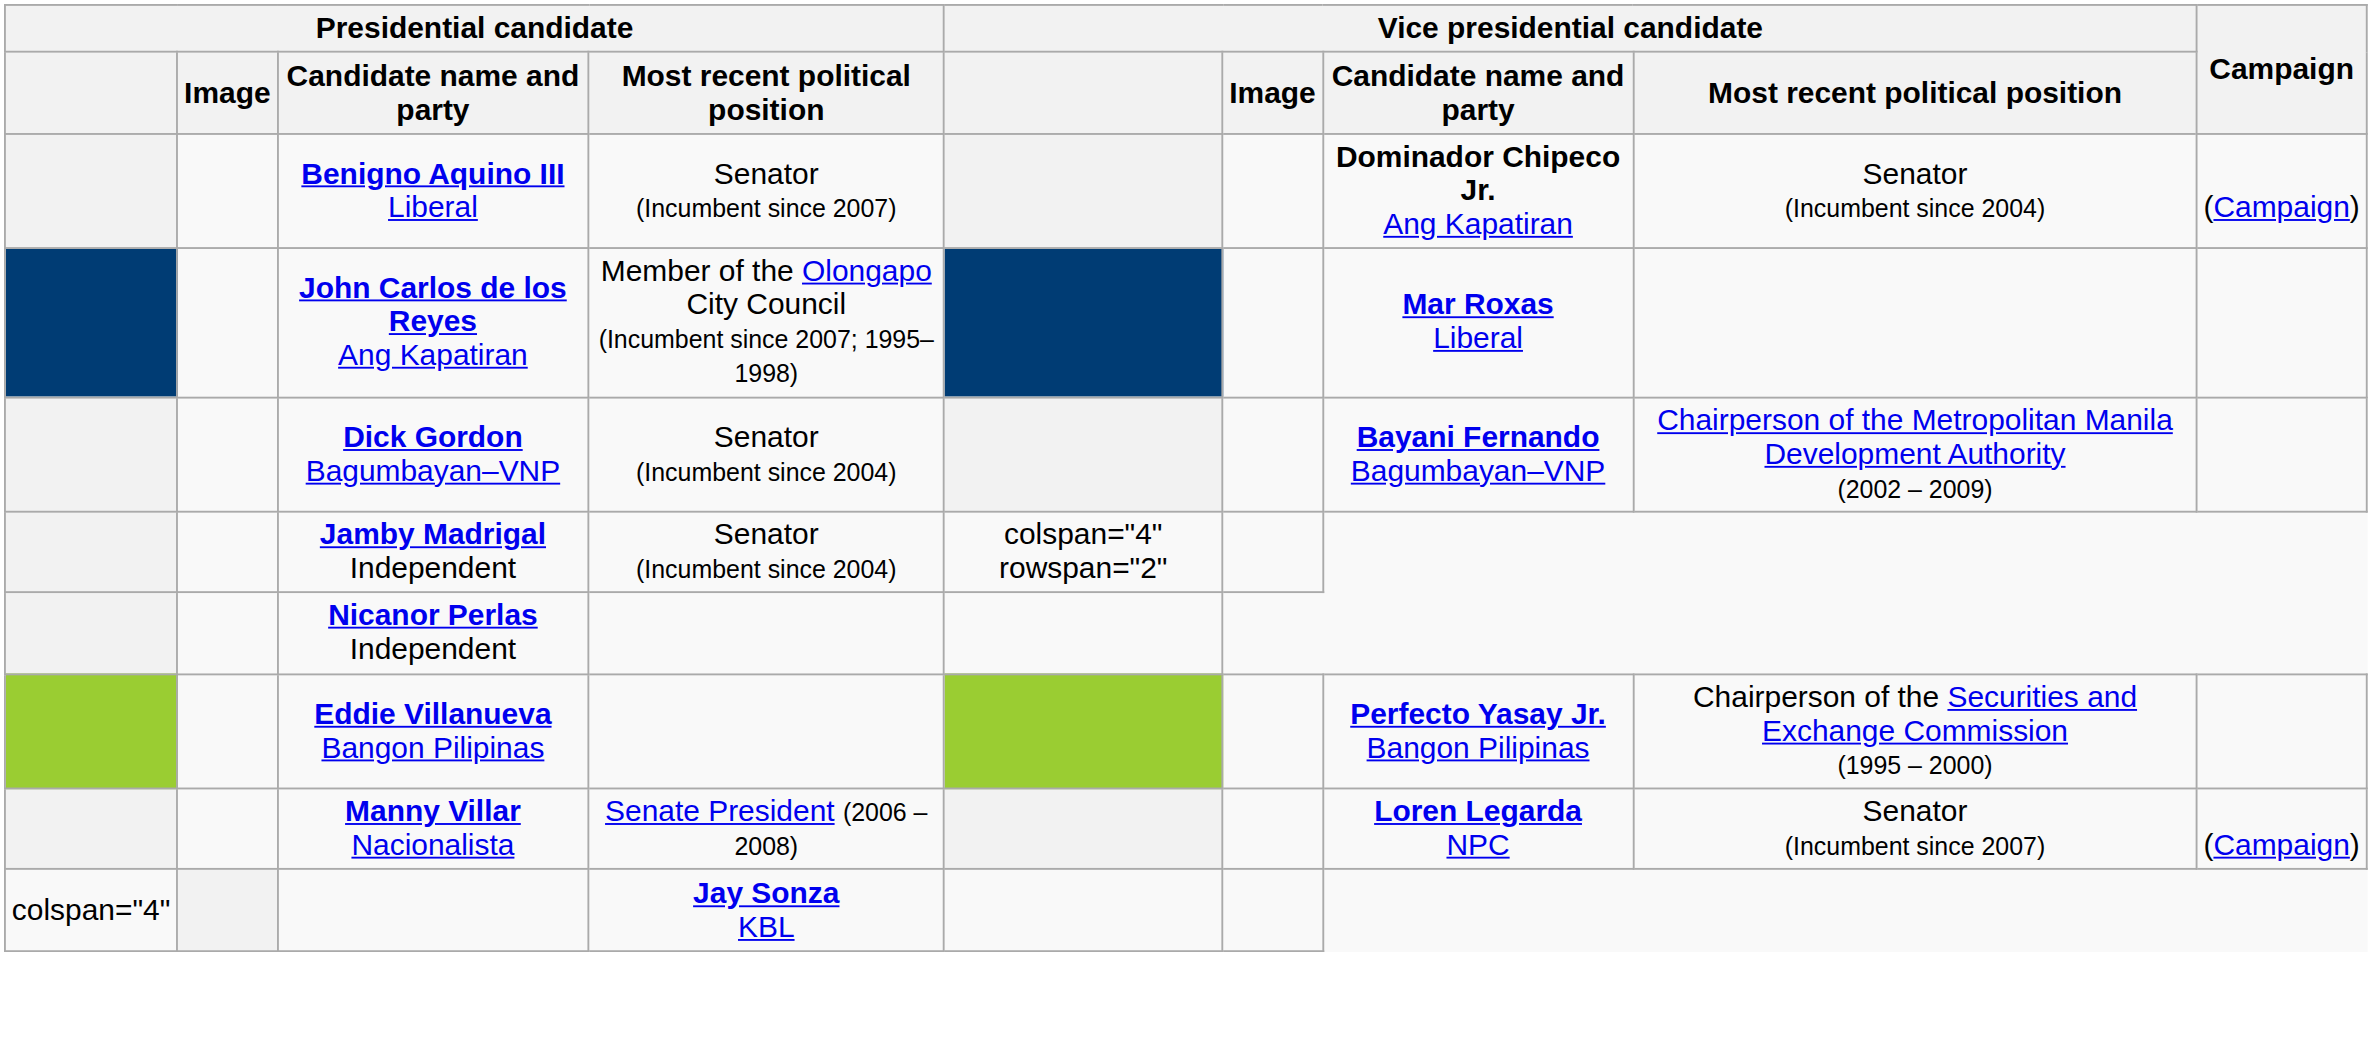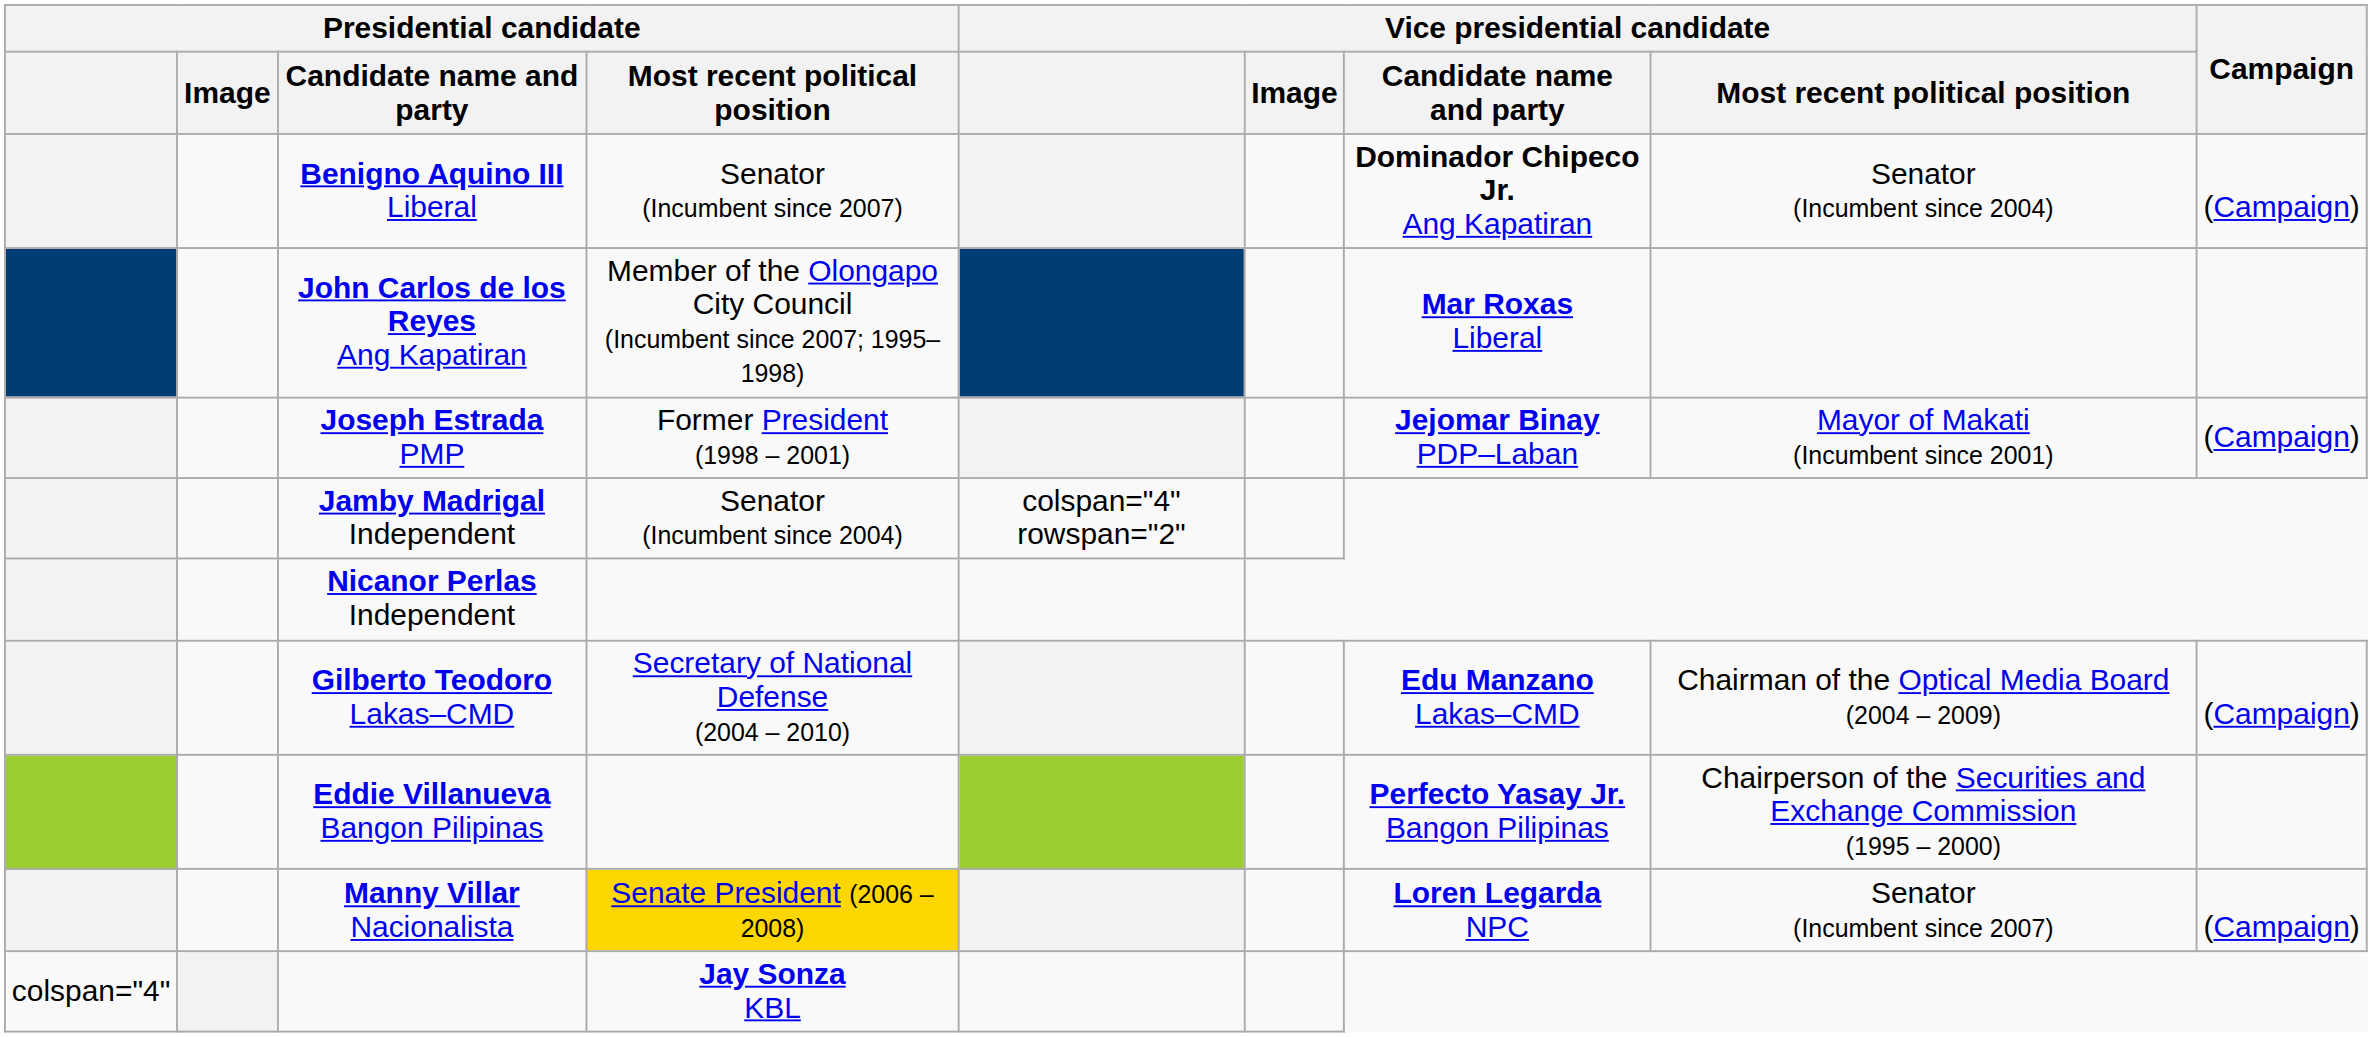+ row: Joseph Estrada PMP | Former President (1998 – 2001) | Jejomar Binay PDP–Laban | Mayor of Makati (Incumbent since 2001) | (Campaign)
- row: Dick Gordon Bagumbayan–VNP | Senator (Incumbent since 2004) | Bayani Fernando Bagumbayan–VNP | Chairperson of the Metropolitan Manila Development Authority (2002 – 2009)
+ row: Gilberto Teodoro Lakas–CMD | Secretary of National Defense (2004 – 2010) | Edu Manzano Lakas–CMD | Chairman of the Optical Media Board (2004 – 2009) | (Campaign)
Manny Villar Nacionalista | Presidential candidate / Most recent political position: no background -> gold background
